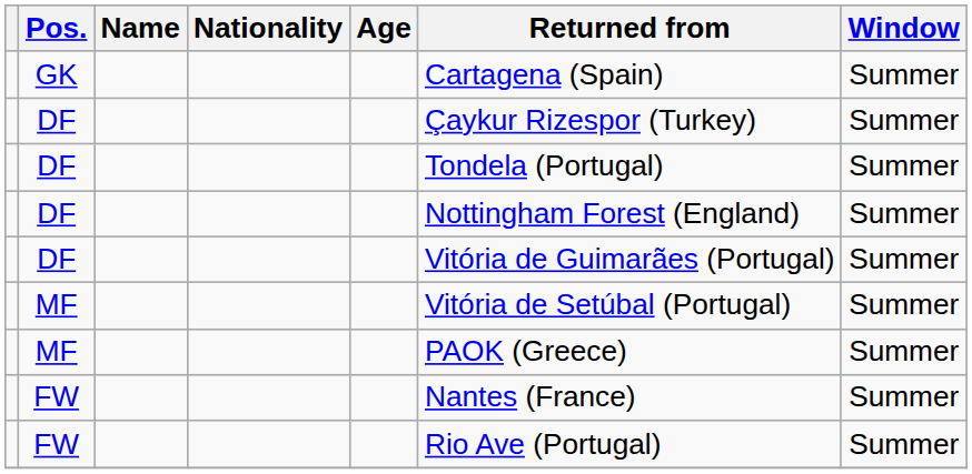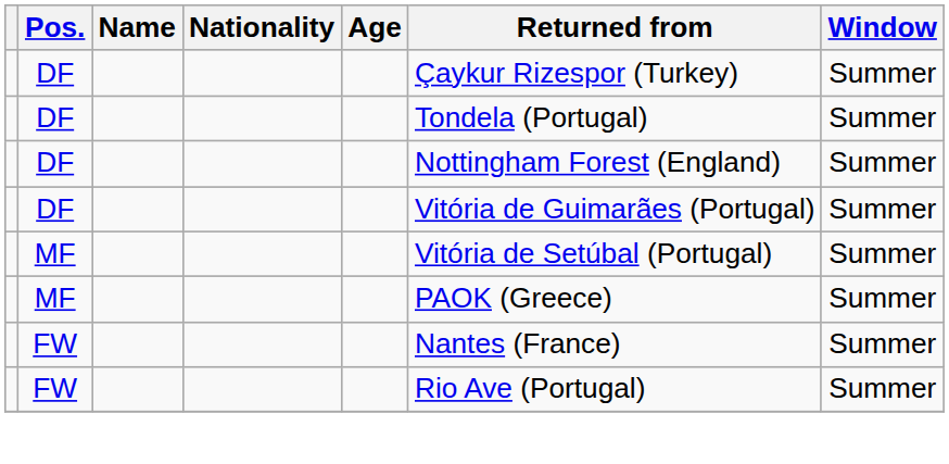- row: GK | Cartagena (Spain) | Summer
